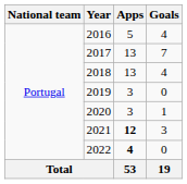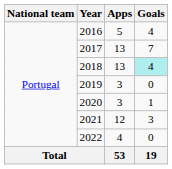2018 | Goals: no background -> paleturquoise background
2021 | Apps: bold -> normal
2022 | Apps: bold -> normal
